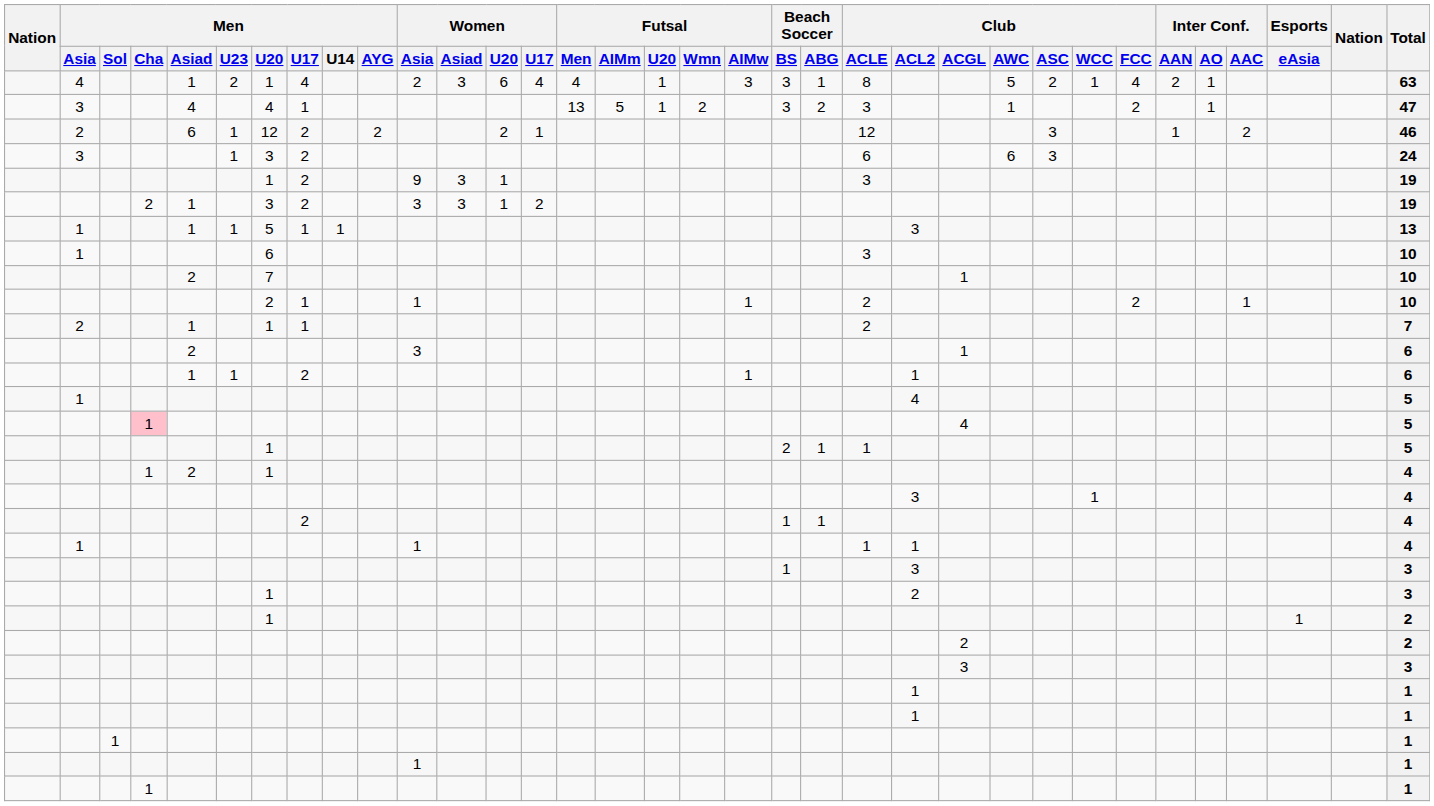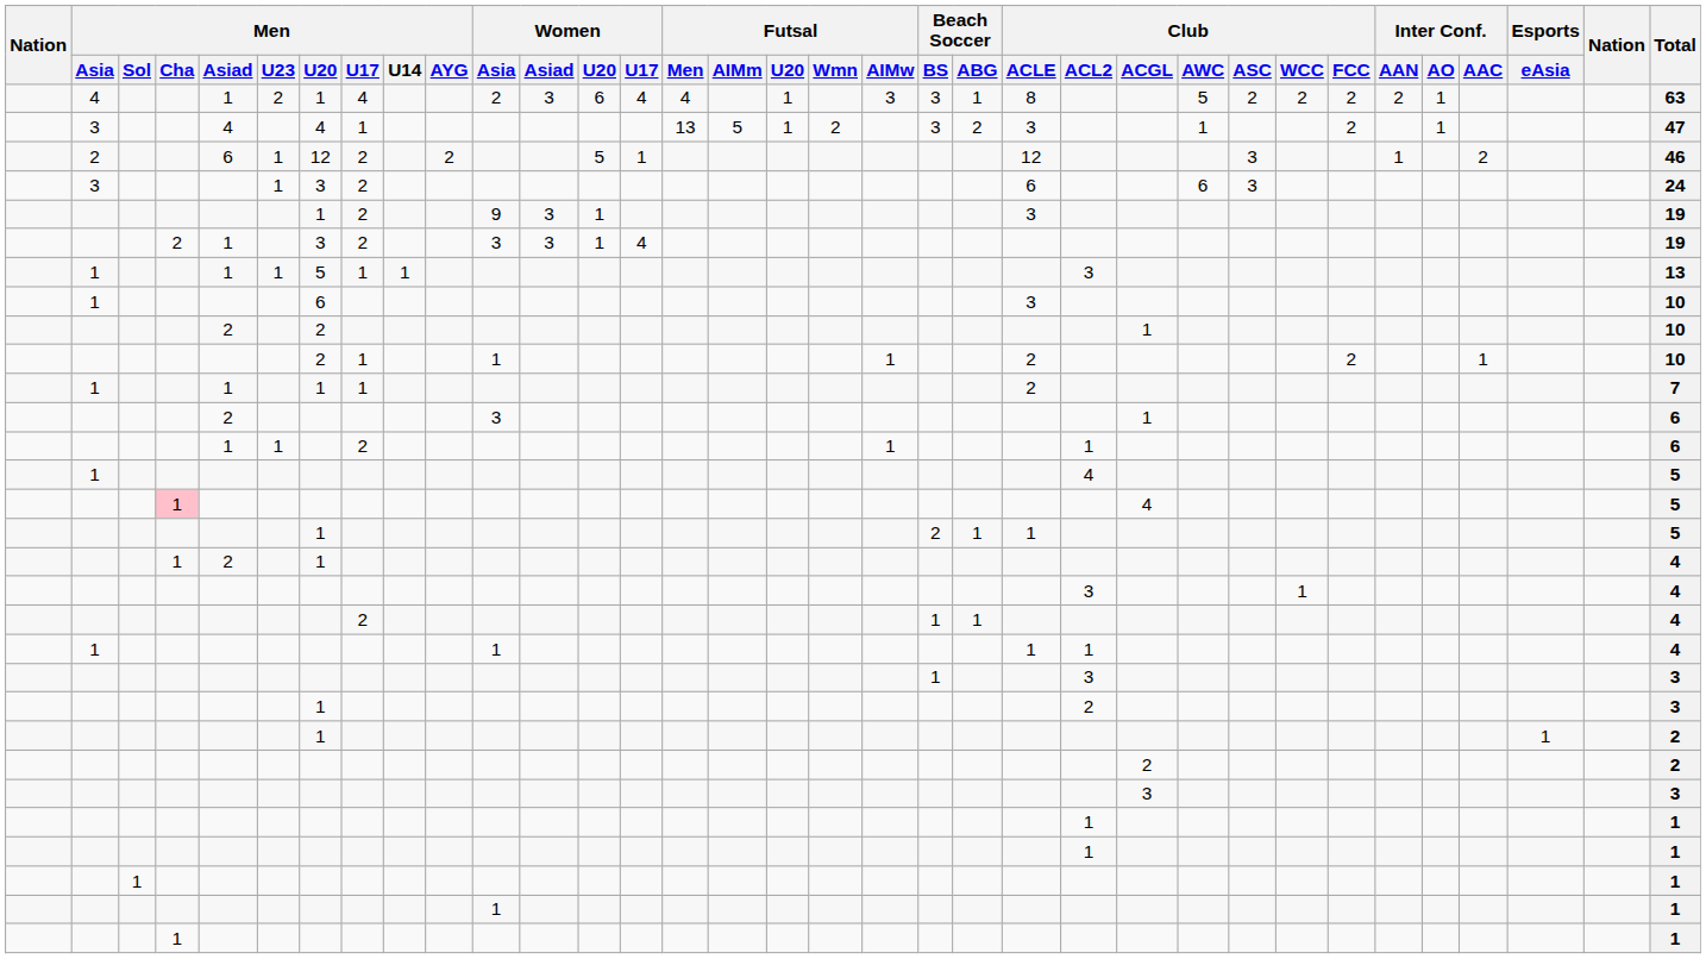row 3 | Club / WCC: 1 -> 2
row 3 | Club / FCC: 4 -> 2
row 5 | Women / U20: 2 -> 5
row 8 | Women / U17: 2 -> 4
row 11 | Men / U20: 7 -> 2
row 13 | Men / Asia: 2 -> 1
